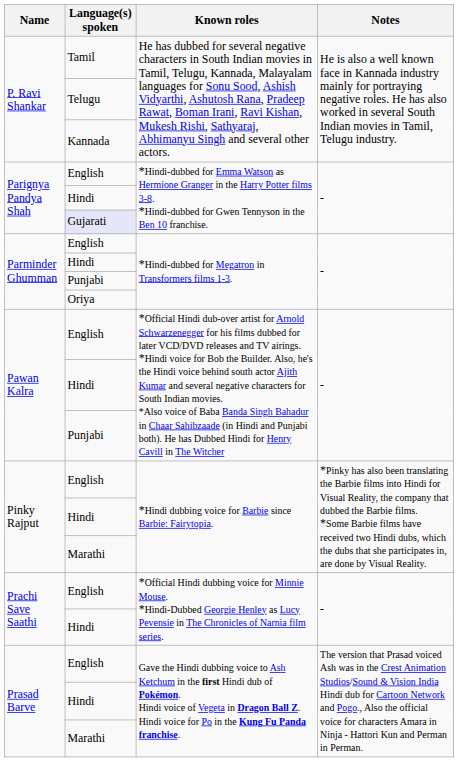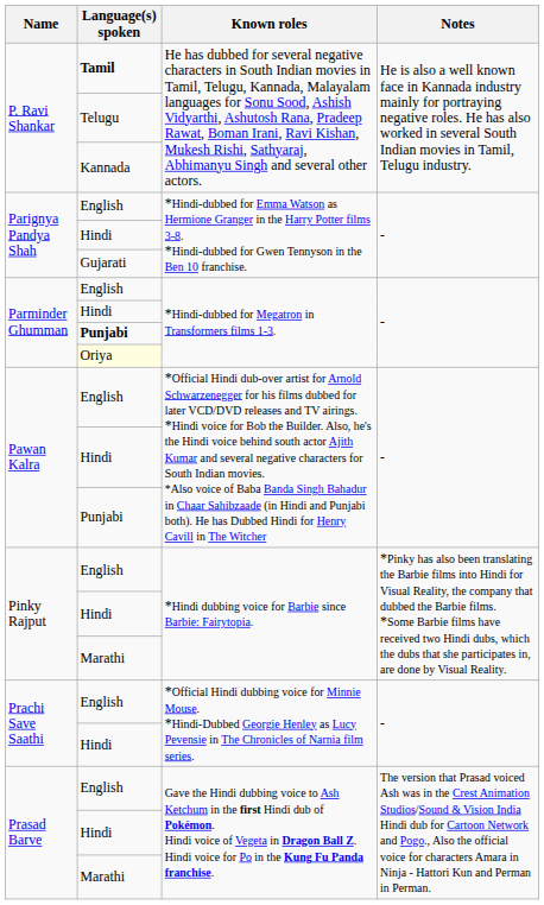Tamil | Language(s) spoken: normal -> bold
Gujarati | Language(s) spoken: lavender background -> no background
Parminder Ghumman / Punjabi | Language(s) spoken: normal -> bold
Oriya | Language(s) spoken: no background -> lightyellow background
